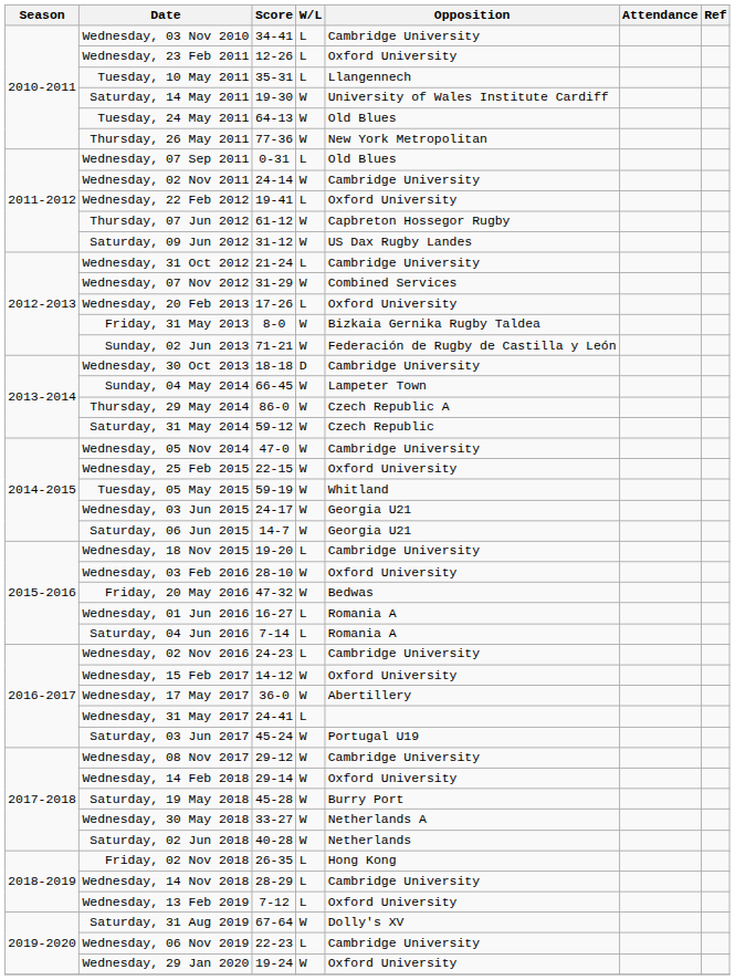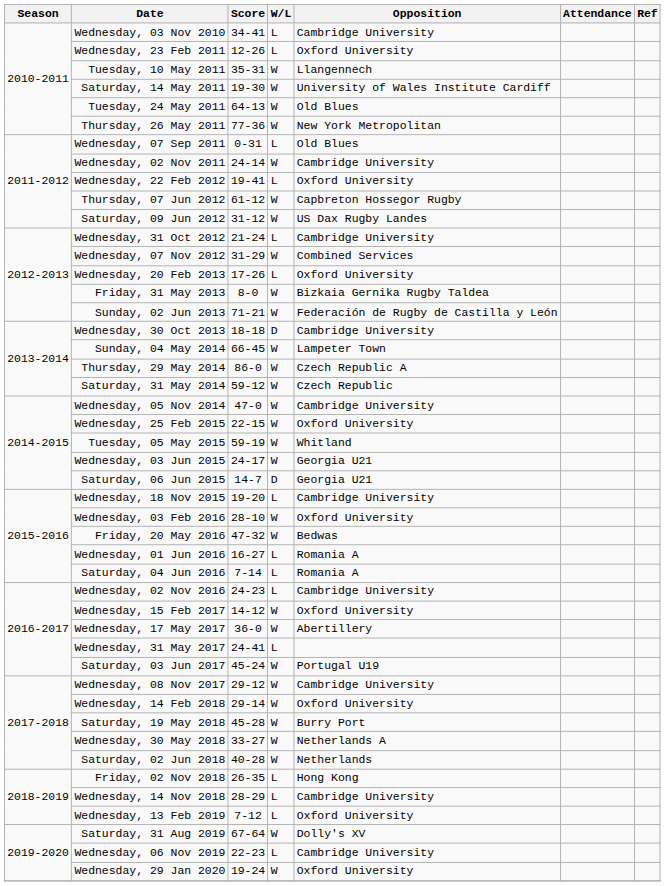Tuesday, 10 May 2011 | W/L: L -> W
Saturday, 06 Jun 2015 | W/L: W -> D
